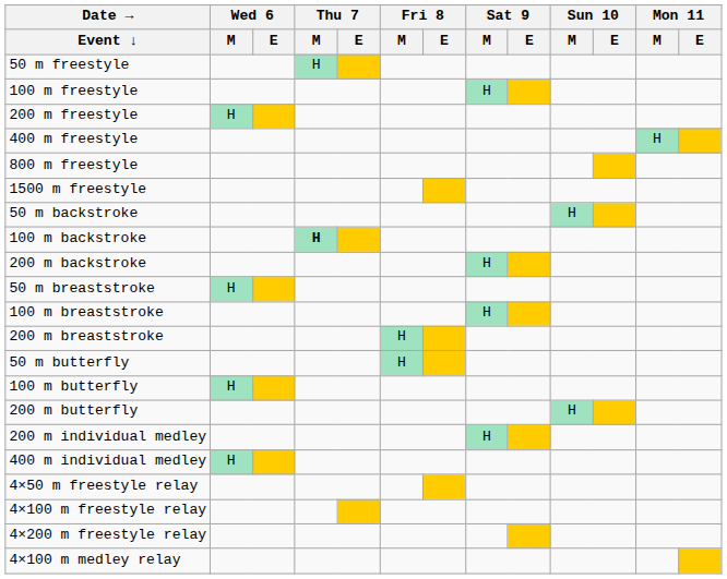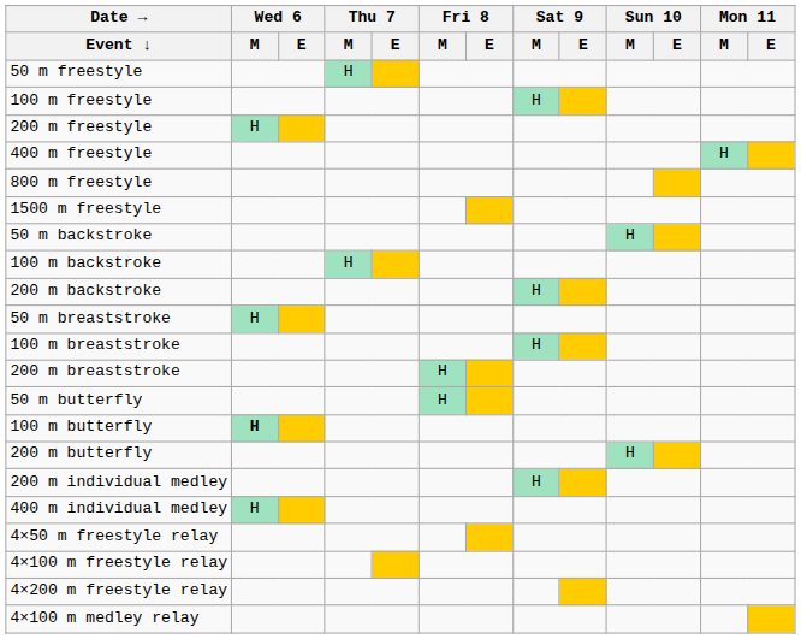100 m backstroke | Thu 7 / M: bold -> normal
100 m butterfly | Wed 6 / M: normal -> bold
